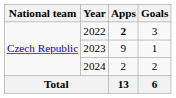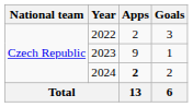2022 | Apps: bold -> normal
2024 | Apps: normal -> bold
